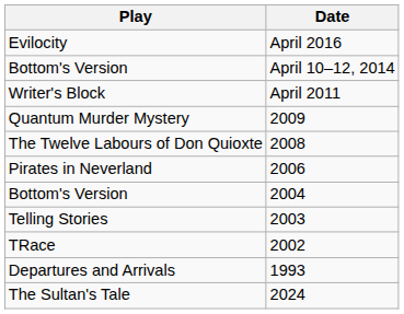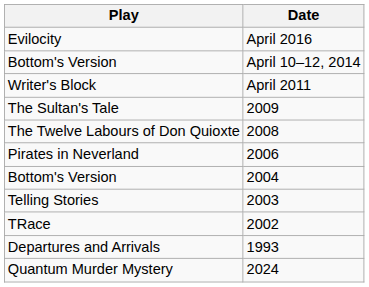row 5 | Play: Quantum Murder Mystery -> The Sultan's Tale
row 12 | Play: The Sultan's Tale -> Quantum Murder Mystery
